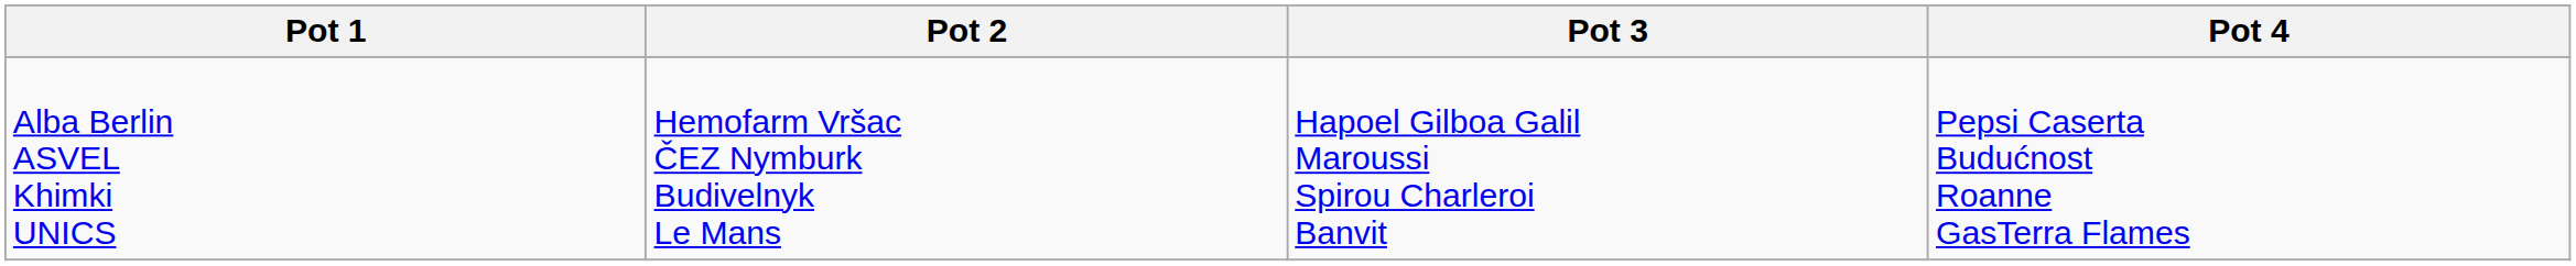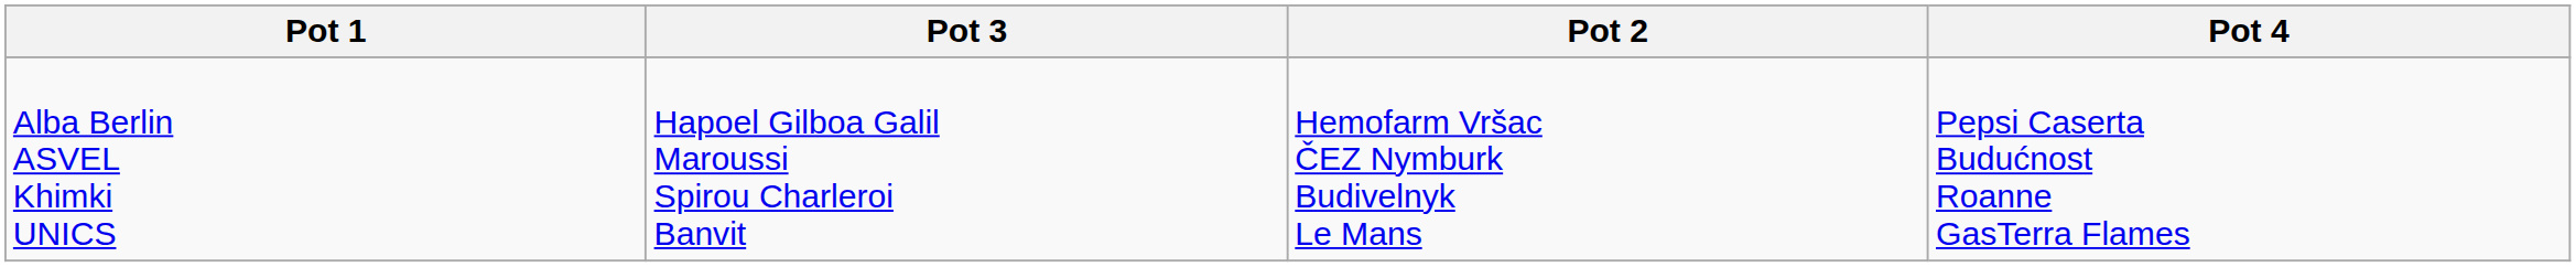columns swapped: Pot 2 <-> Pot 3
